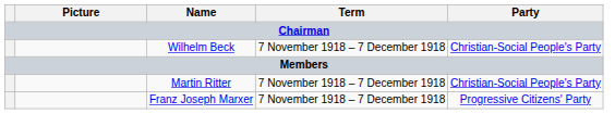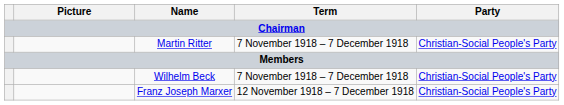rows swapped: Martin Ritter <-> Wilhelm Beck
Franz Joseph Marxer | Term: 7 November 1918 – 7 December 1918 -> 12 November 1918 – 7 December 1918
Franz Joseph Marxer | Party: Progressive Citizens' Party -> Christian-Social People's Party
